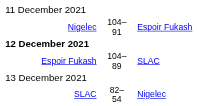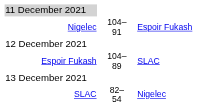11 December 2021 | column 1: no background -> lightgrey background
12 December 2021 | column 1: bold -> normal
